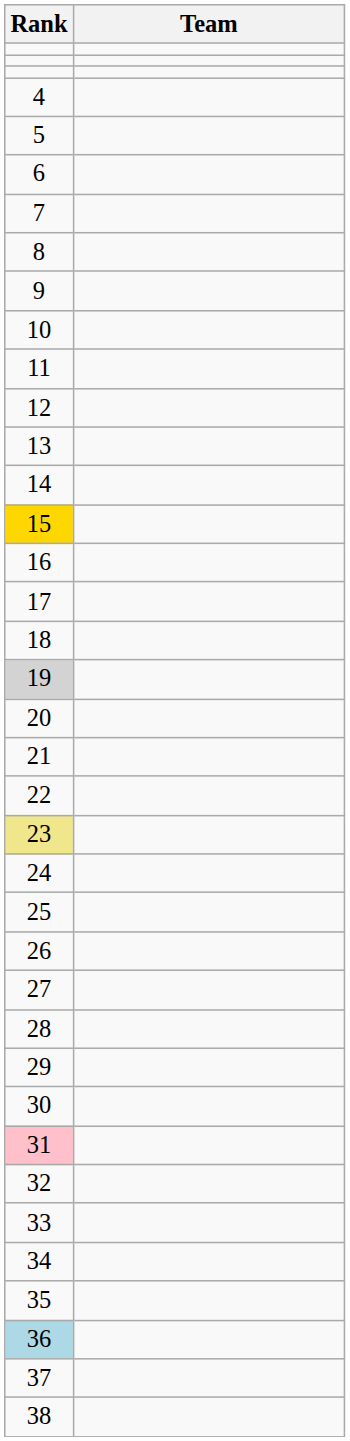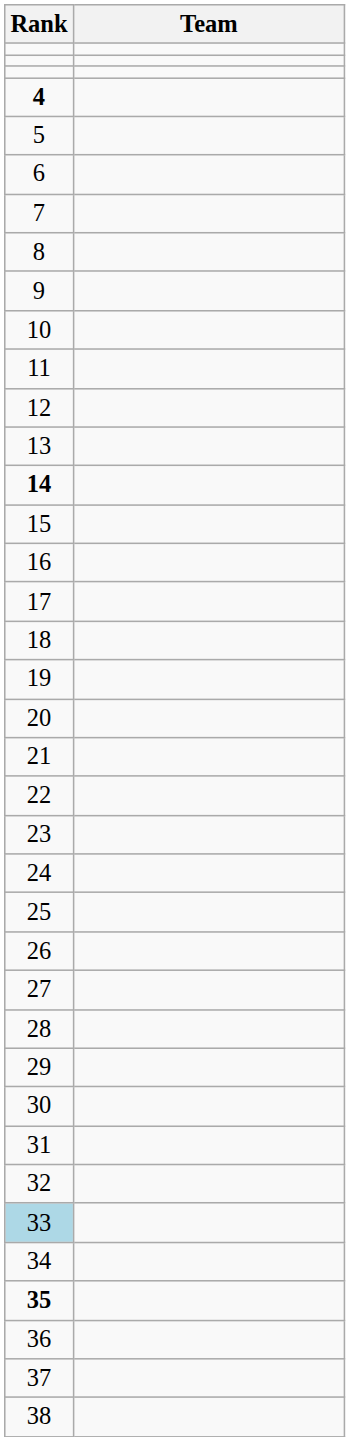row 5 | Rank: normal -> bold
row 15 | Rank: normal -> bold
row 16 | Rank: gold background -> no background
row 20 | Rank: lightgrey background -> no background
row 24 | Rank: khaki background -> no background
row 32 | Rank: pink background -> no background
row 34 | Rank: no background -> lightblue background
row 36 | Rank: normal -> bold
row 37 | Rank: lightblue background -> no background
